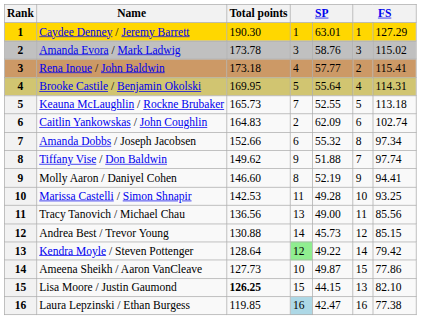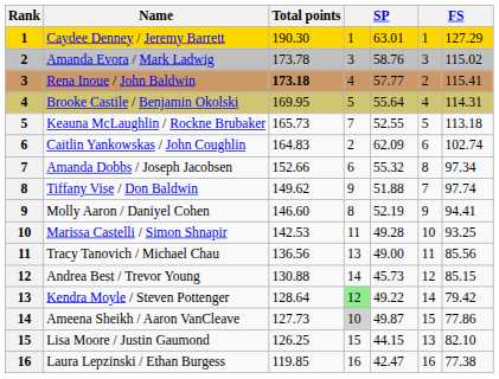Rena Inoue / John Baldwin | Total points: normal -> bold
Ameena Sheikh / Aaron VanCleave | column 4: no background -> lightgrey background
Lisa Moore / Justin Gaumond | Total points: bold -> normal
Laura Lepzinski / Ethan Burgess | column 4: lightblue background -> no background
